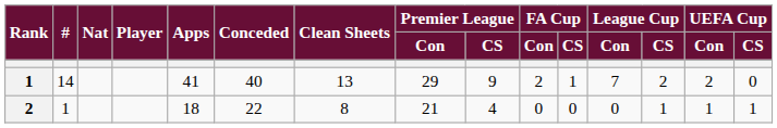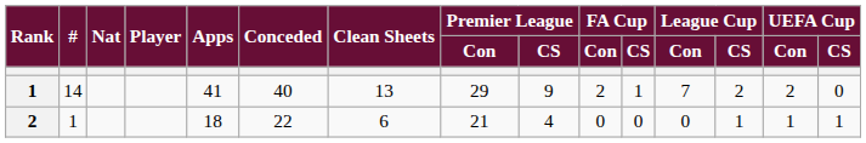row 5 | Clean Sheets: 8 -> 6
